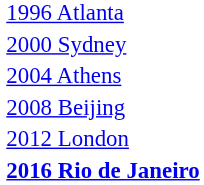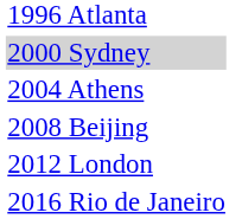2000 Sydney | column 1: no background -> lightgrey background
2016 Rio de Janeiro | column 1: bold -> normal
